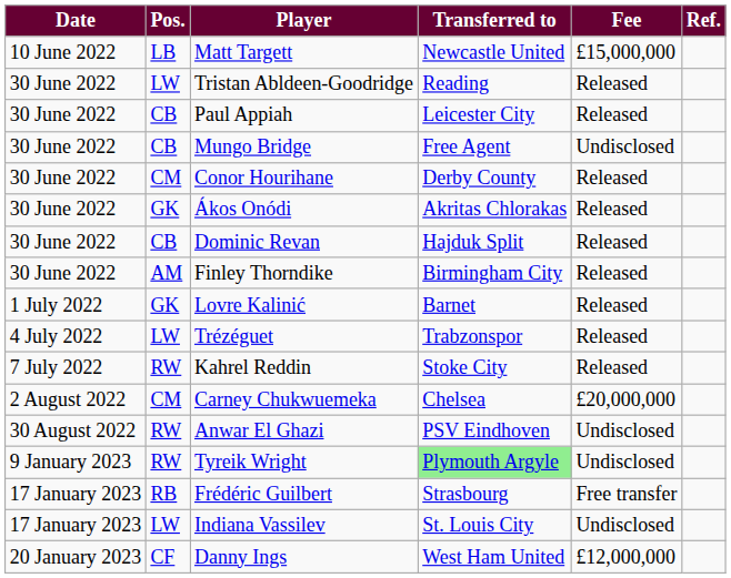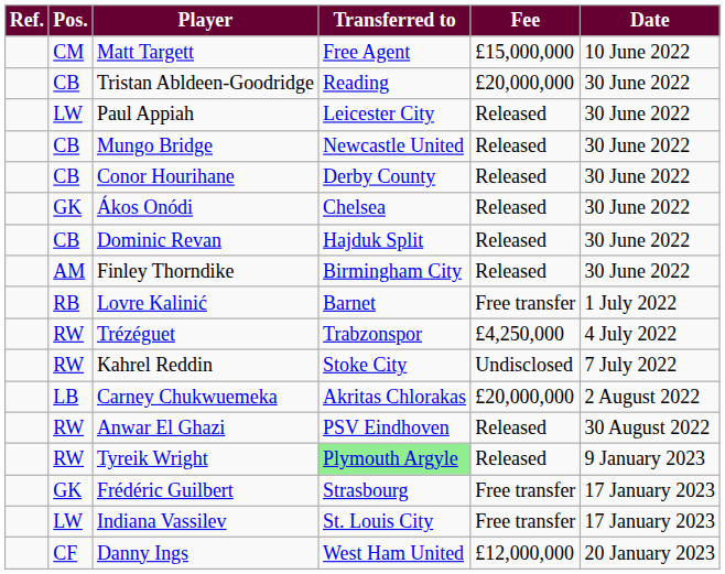columns swapped: Date <-> Ref.
Matt Targett | Pos.: LB -> CM
Matt Targett | Transferred to: Newcastle United -> Free Agent
Tristan Abldeen-Goodridge | Pos.: LW -> CB
Tristan Abldeen-Goodridge | Fee: Released -> £20,000,000
Paul Appiah | Pos.: CB -> LW
Mungo Bridge | Transferred to: Free Agent -> Newcastle United
Mungo Bridge | Fee: Undisclosed -> Released
Conor Hourihane | Pos.: CM -> CB
Ákos Onódi | Transferred to: Akritas Chlorakas -> Chelsea
Lovre Kalinić | Pos.: GK -> RB
Lovre Kalinić | Fee: Released -> Free transfer
Trézéguet | Pos.: LW -> RW
Trézéguet | Fee: Released -> £4,250,000
Kahrel Reddin | Fee: Released -> Undisclosed
Carney Chukwuemeka | Pos.: CM -> LB
Carney Chukwuemeka | Transferred to: Chelsea -> Akritas Chlorakas
Anwar El Ghazi | Fee: Undisclosed -> Released
Tyreik Wright | Fee: Undisclosed -> Released
Frédéric Guilbert | Pos.: RB -> GK
Indiana Vassilev | Fee: Undisclosed -> Free transfer
